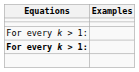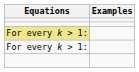row 4 | Equations: no background -> khaki background
row 5 | Equations: bold -> normal
